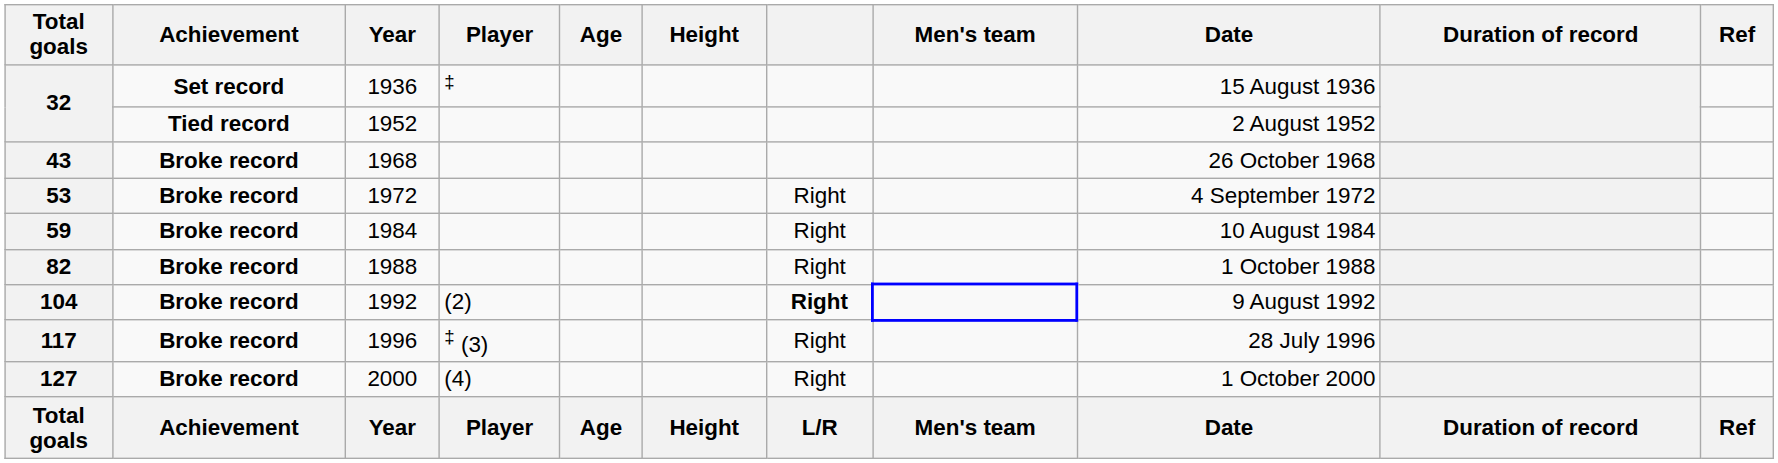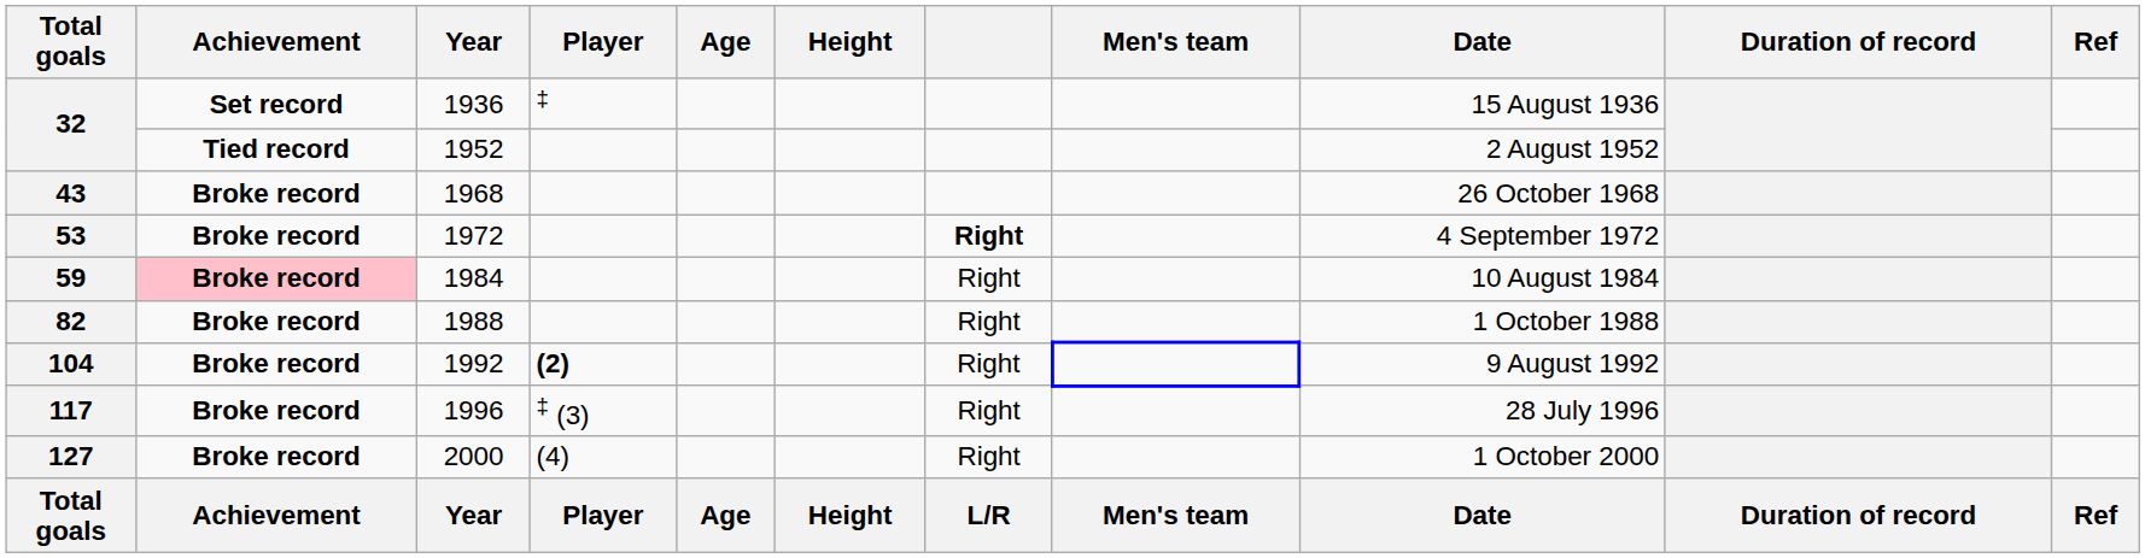1972 | column 7: normal -> bold
1984 | Achievement: no background -> pink background
1992 | Player: normal -> bold
1992 | column 7: bold -> normal
